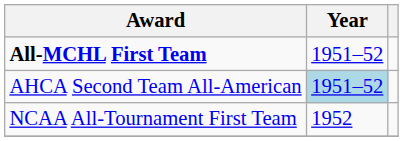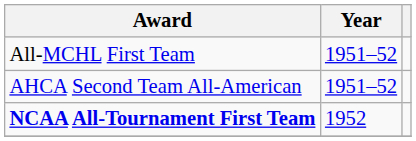row 2 | Award: bold -> normal
row 3 | Year: lightblue background -> no background
row 4 | Award: normal -> bold
